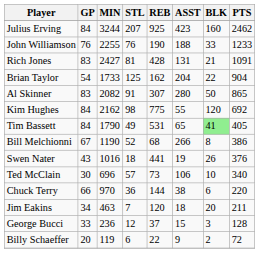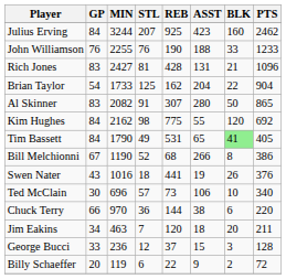Rich Jones | PTS: 1091 -> 1096
